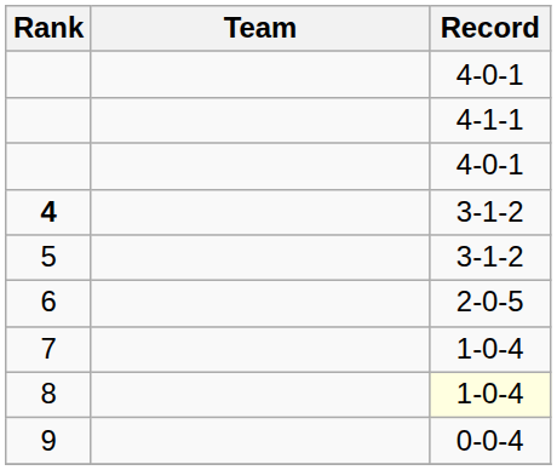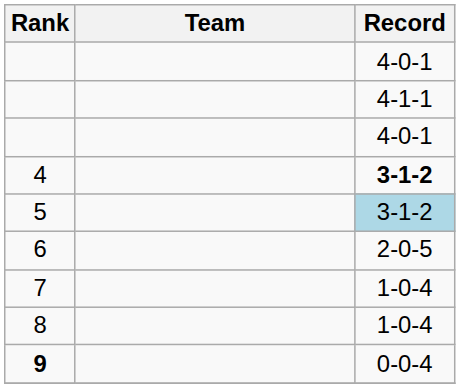4 | Rank: bold -> normal
4 | Record: normal -> bold
5 | Record: no background -> lightblue background
8 | Record: lightyellow background -> no background
9 | Rank: normal -> bold
